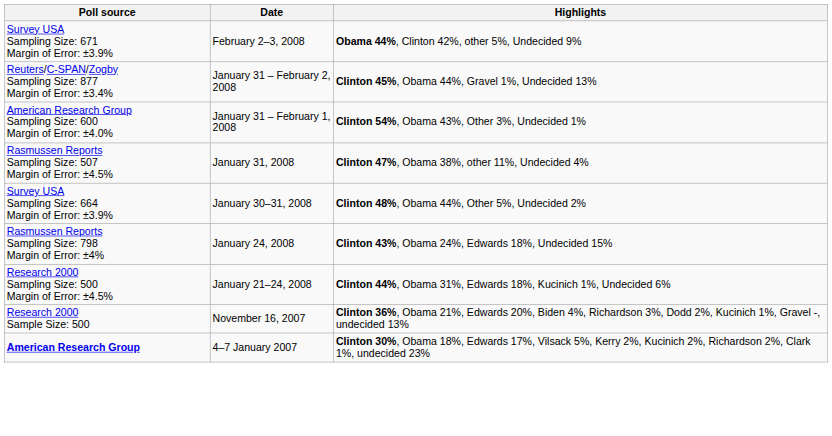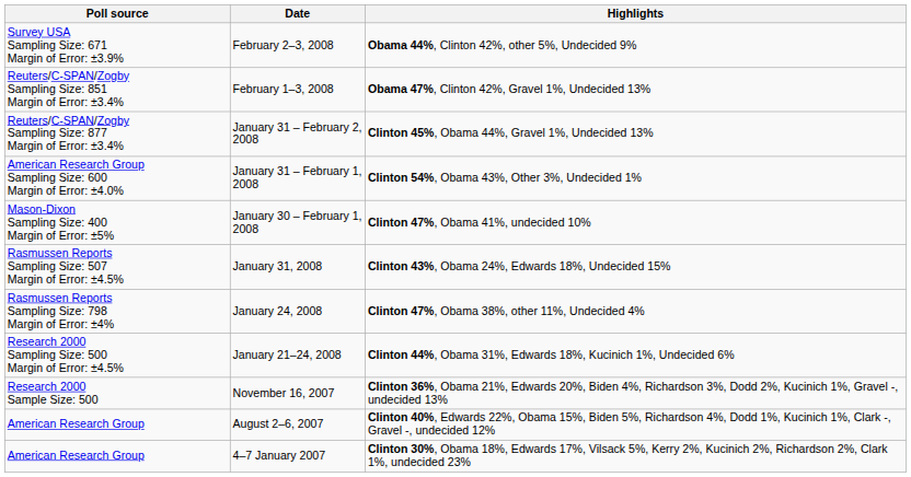+ row: Reuters/C-SPAN/Zogby Sampling Size: 851 Margin of Error: ±3.4% | February 1–3, 2008 | Obama 47%, Clinton 42%, Gravel 1%, Undecided 13%
+ row: Mason-Dixon Sampling Size: 400 Margin of Error: ±5% | January 30 – February 1, 2008 | Clinton 47%, Obama 41%, undecided 10%
January 31, 2008 | Highlights: Clinton 47%, Obama 38%, other 11%, Undecided 4% -> Clinton 43%, Obama 24%, Edwards 18%, Undecided 15%
- row: Survey USA Sampling Size: 664 Margin of Error: ±3.9% | January 30–31, 2008 | Clinton 48%, Obama 44%, Other 5%, Undecided 2%
January 24, 2008 | Highlights: Clinton 43%, Obama 24%, Edwards 18%, Undecided 15% -> Clinton 47%, Obama 38%, other 11%, Undecided 4%
+ row: American Research Group | August 2–6, 2007 | Clinton 40%, Edwards 22%, Obama 15%, Biden 5%, Richardson 4%, Dodd 1%, Kucinich 1%, Clark -, Gravel -, undecided 12%
4–7 January 2007 | Poll source: bold -> normal
